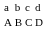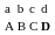row 2 | column 4: normal -> bold
